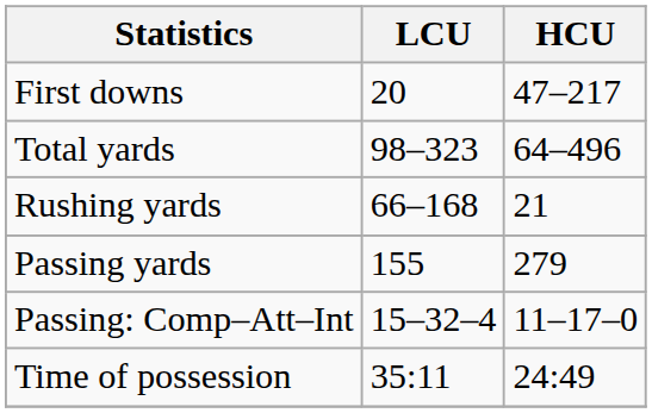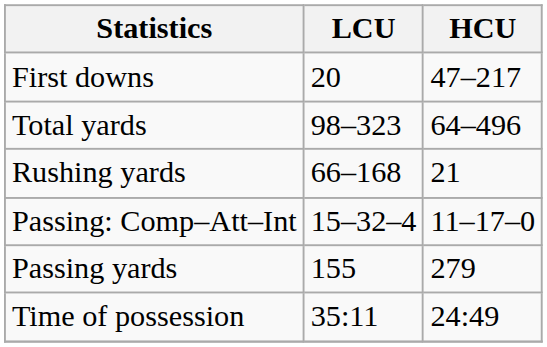rows swapped: Passing yards <-> Passing: Comp–Att–Int
